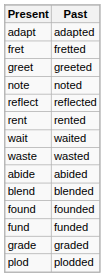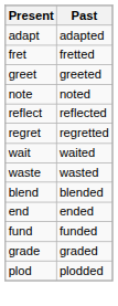+ row: regret | regretted
- row: rent | rented
- row: abide | abided
+ row: end | ended
- row: found | founded
